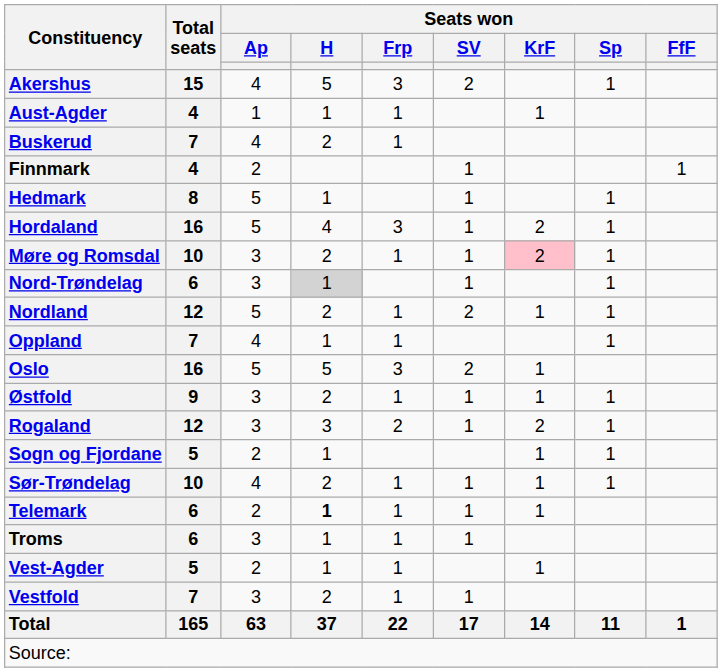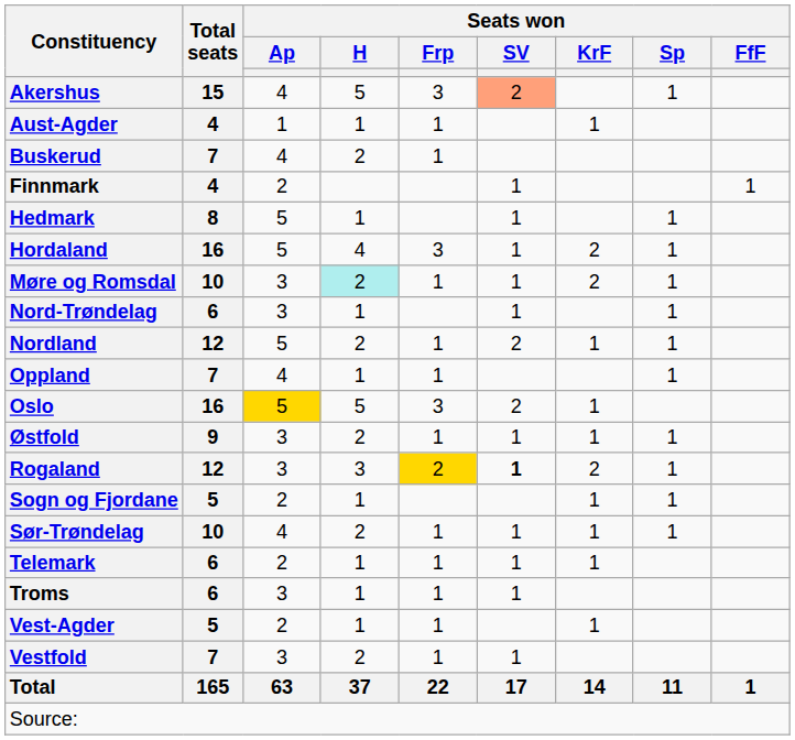Akershus | Seats won / SV: no background -> lightsalmon background
Møre og Romsdal | Seats won / H: no background -> paleturquoise background
Møre og Romsdal | Seats won / KrF: pink background -> no background
Nord-Trøndelag | Seats won / H: lightgrey background -> no background
Oslo | Seats won / Ap: no background -> gold background
Rogaland | Seats won / Frp: no background -> gold background
Rogaland | Seats won / SV: normal -> bold
Telemark | Seats won / H: bold -> normal
